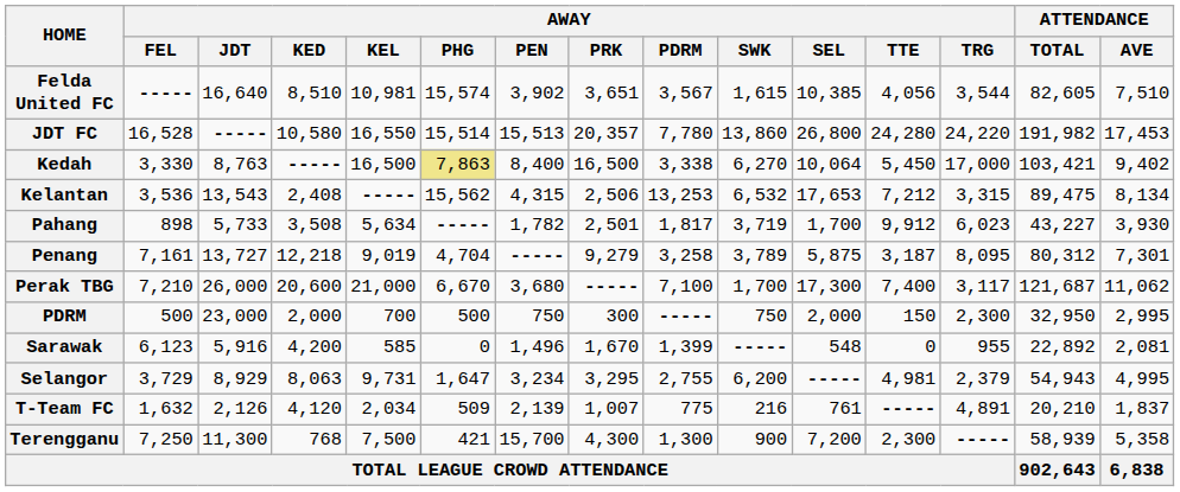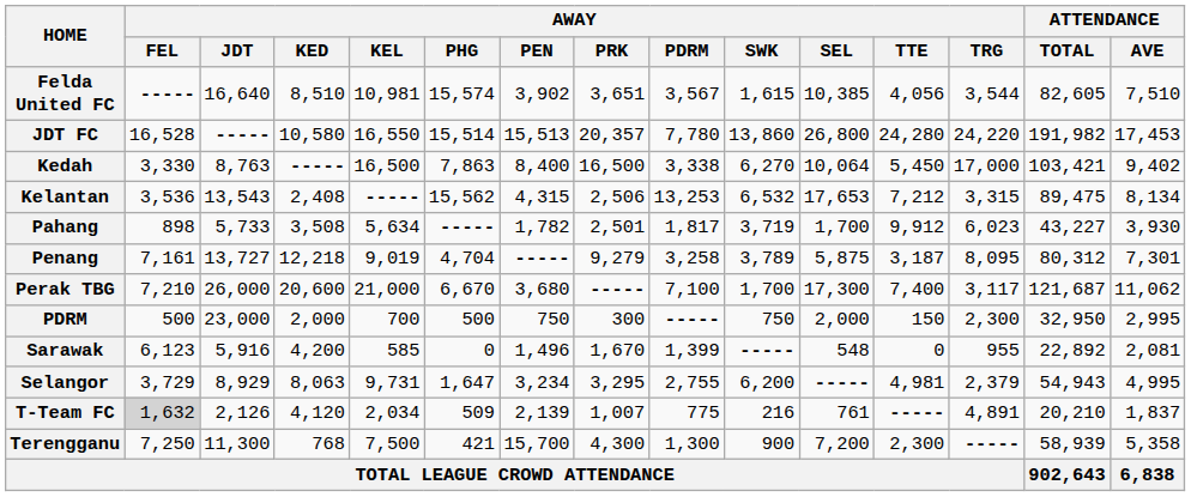Kedah | AWAY / PHG: khaki background -> no background
T-Team FC | AWAY / FEL: no background -> lightgrey background
